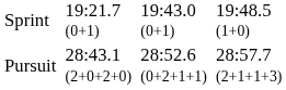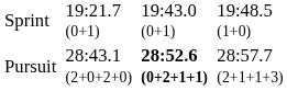Pursuit | column 3: normal -> bold
